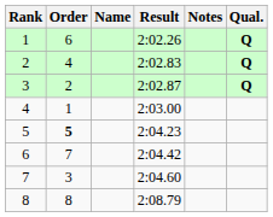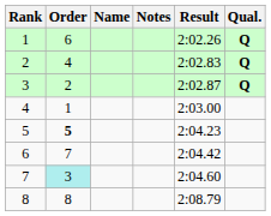columns swapped: Result <-> Notes
row 8 | Order: no background -> paleturquoise background
